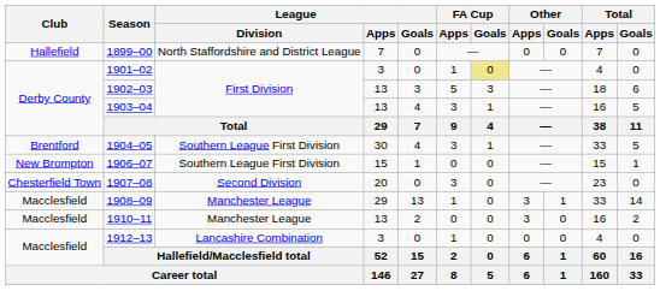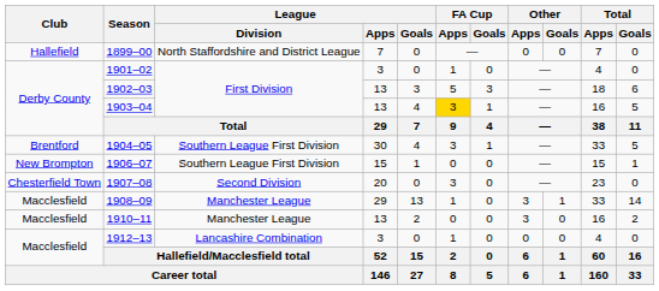1901–02 | FA Cup / Goals: khaki background -> no background
1903–04 | FA Cup / Apps: no background -> gold background
